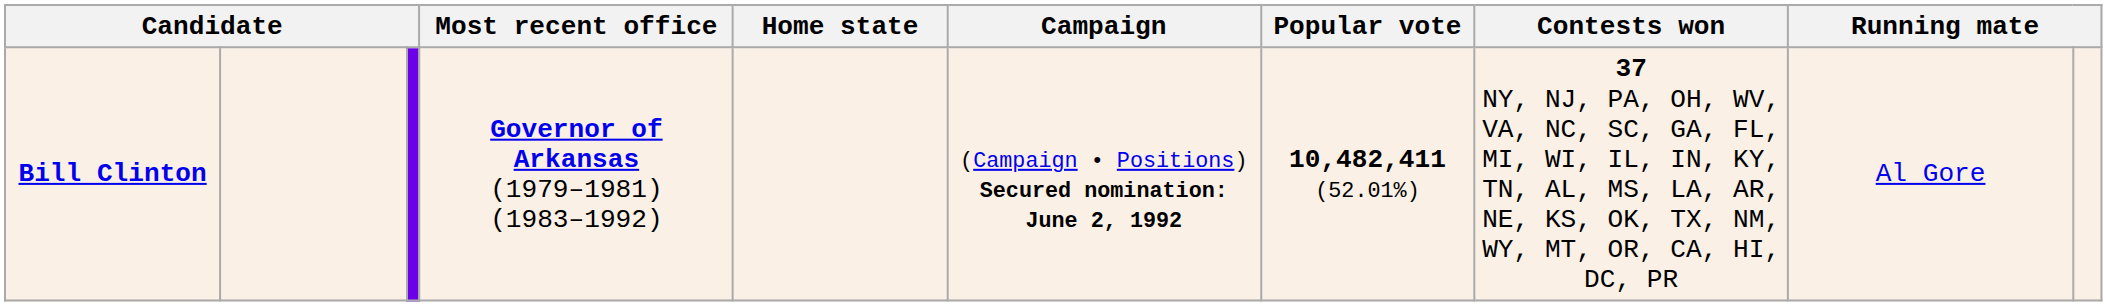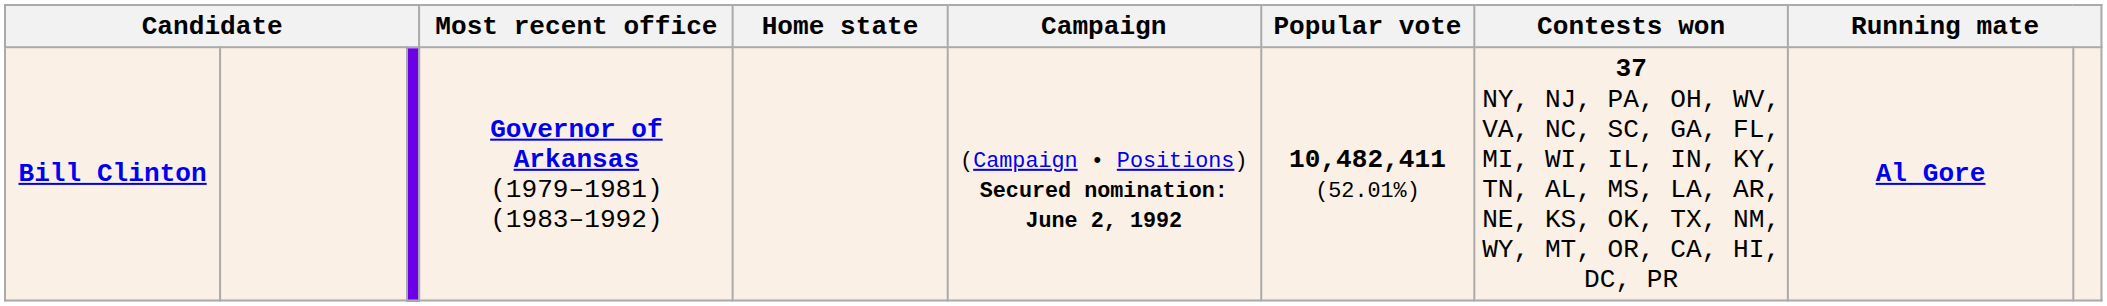Bill Clinton | column 9: normal -> bold
